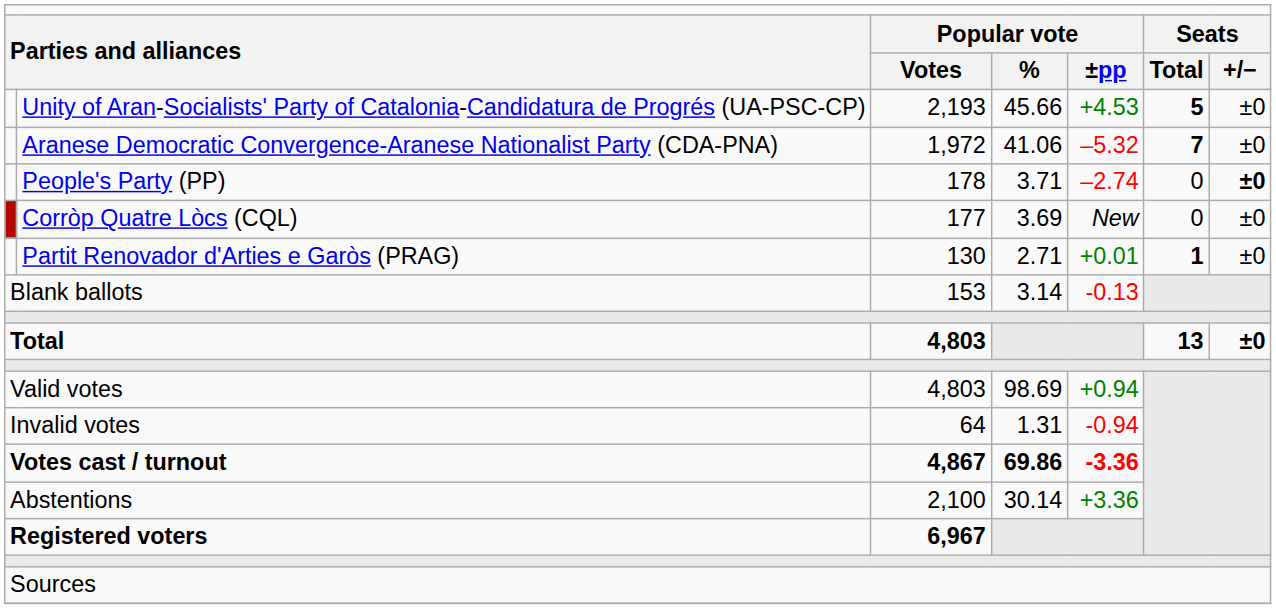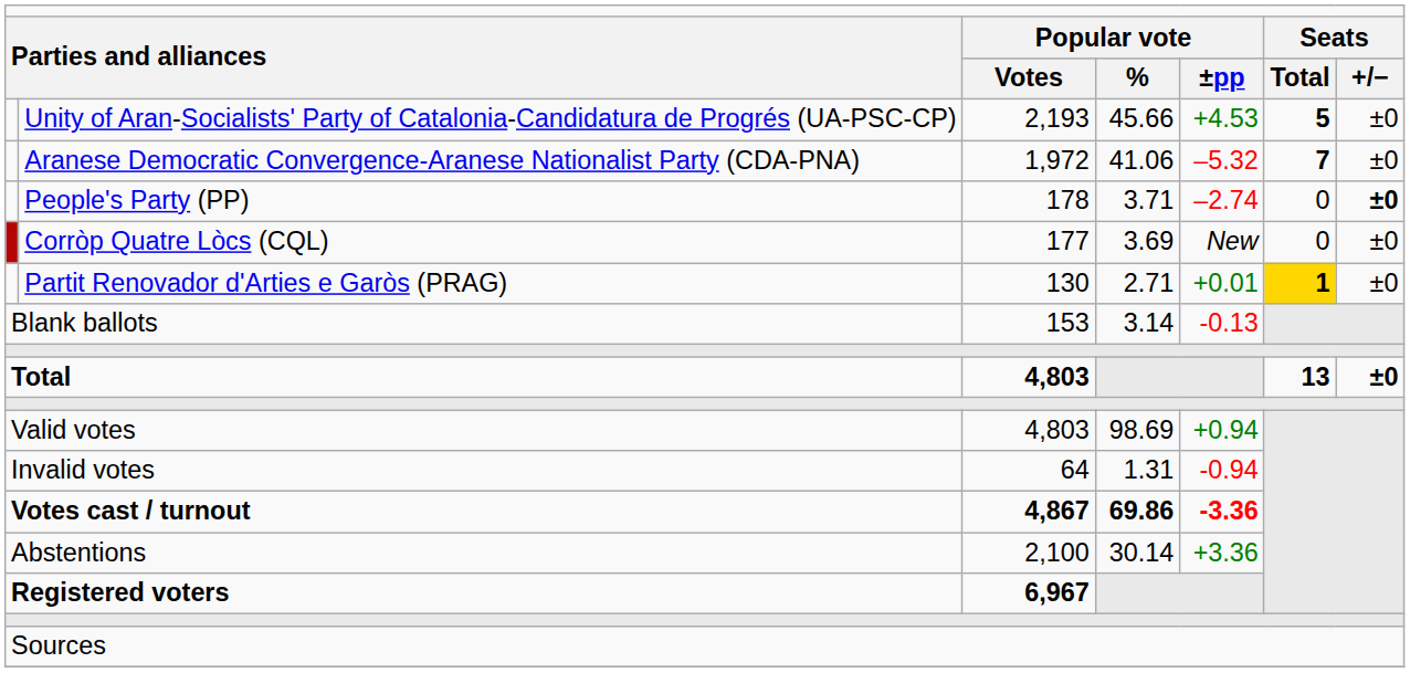Partit Renovador d'Arties e Garòs (PRAG) | column 6: no background -> gold background
